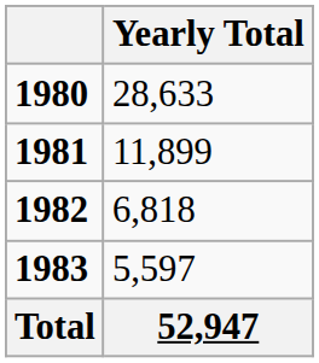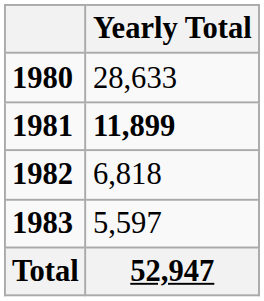1981 | Yearly Total: normal -> bold
